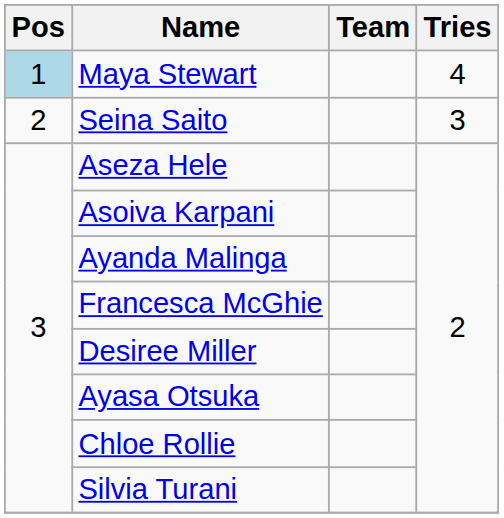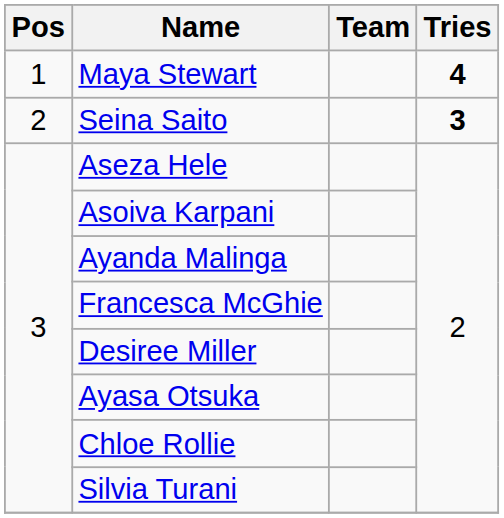Maya Stewart | Pos: lightblue background -> no background
Maya Stewart | Tries: normal -> bold
Seina Saito | Tries: normal -> bold
